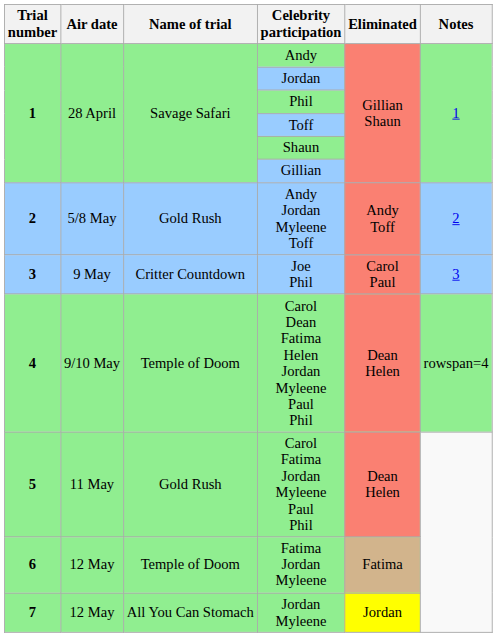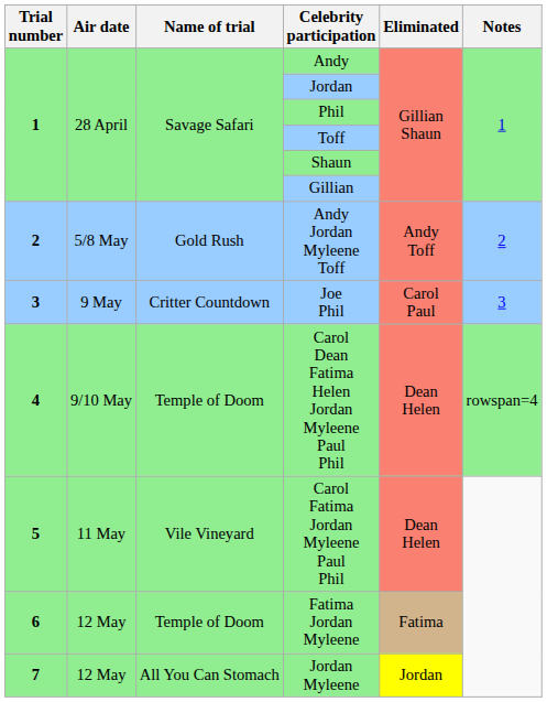Carol Fatima Jordan Myleene Paul Phil | Name of trial: Gold Rush -> Vile Vineyard
